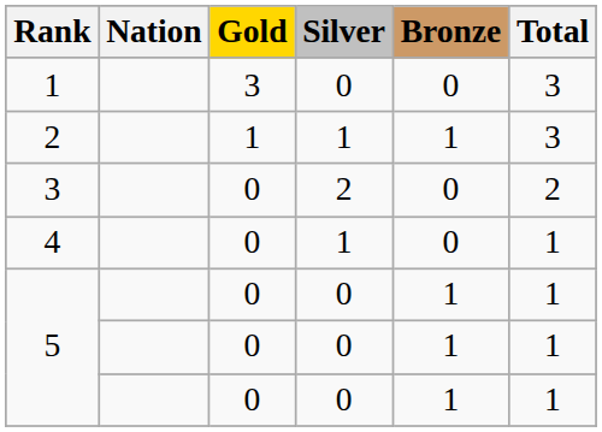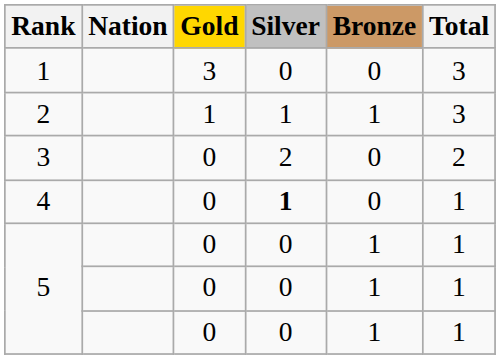4 | Silver: normal -> bold
